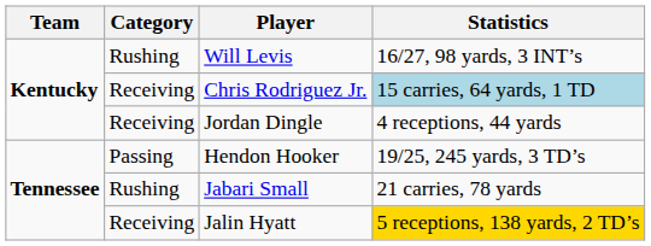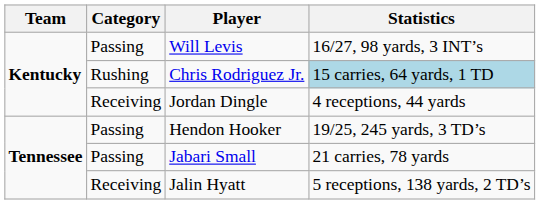Will Levis | Category: Rushing -> Passing
Chris Rodriguez Jr. | Category: Receiving -> Rushing
Jabari Small | Category: Rushing -> Passing
Jalin Hyatt | Statistics: gold background -> no background
